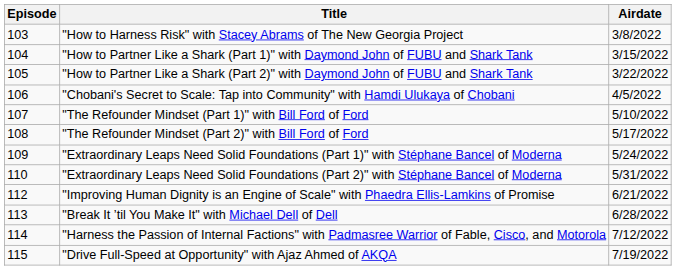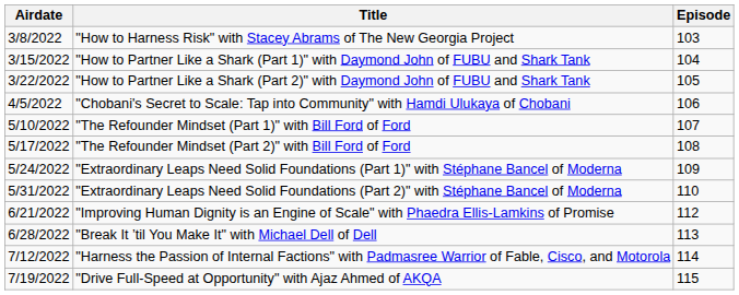columns swapped: Episode <-> Airdate
